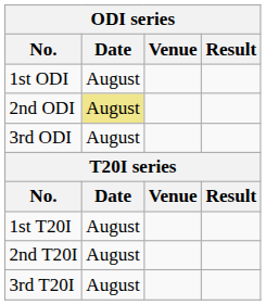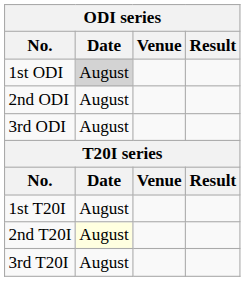1st ODI | Date: no background -> lightgrey background
2nd ODI | Date: khaki background -> no background
2nd T20I | Date: no background -> lightyellow background
